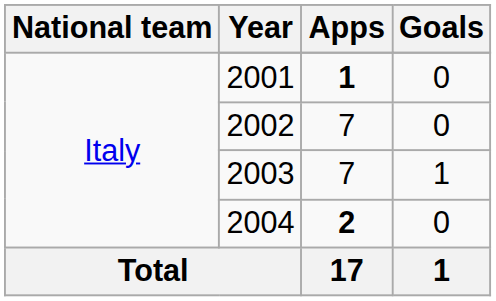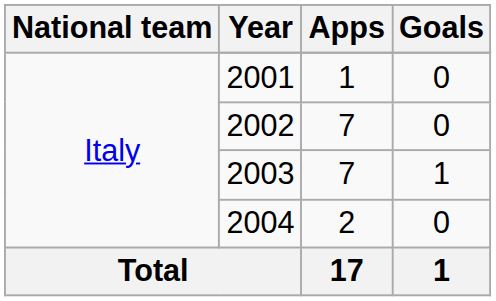2001 | Apps: bold -> normal
2004 | Apps: bold -> normal
